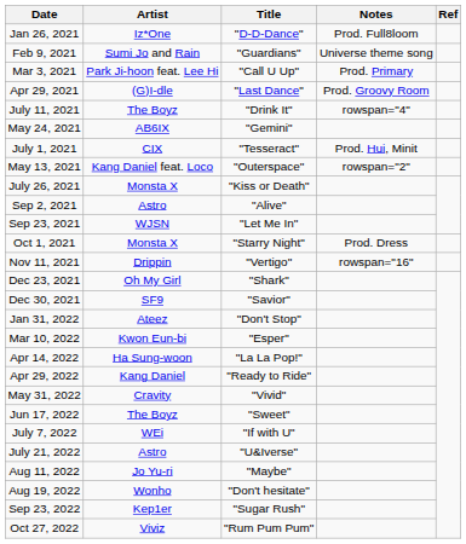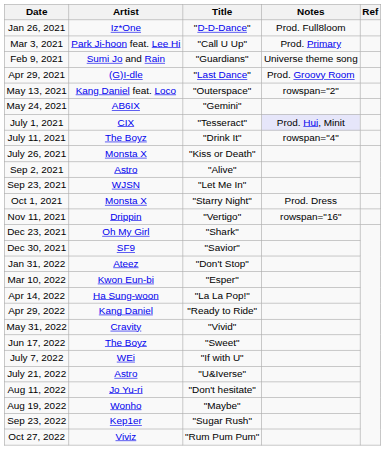rows swapped: Feb 9, 2021 <-> Mar 3, 2021
rows swapped: May 13, 2021 <-> July 11, 2021
July 1, 2021 | Notes: no background -> lavender background
Aug 11, 2022 | Title: "Maybe" -> "Don't hesitate"
Aug 19, 2022 | Title: "Don't hesitate" -> "Maybe"
